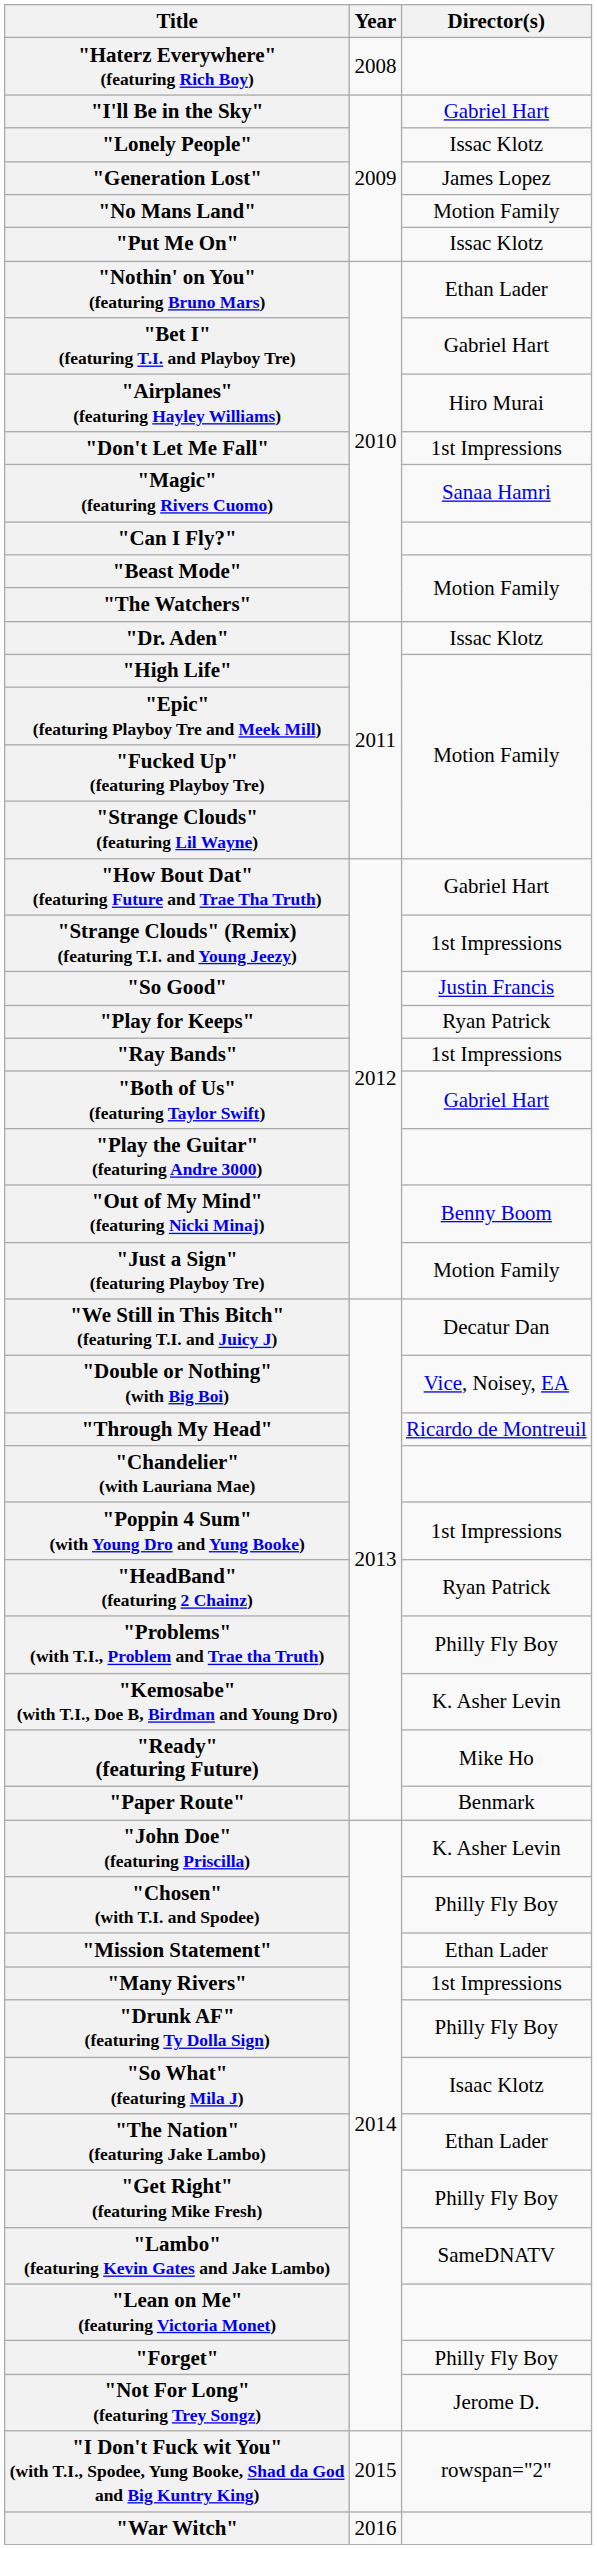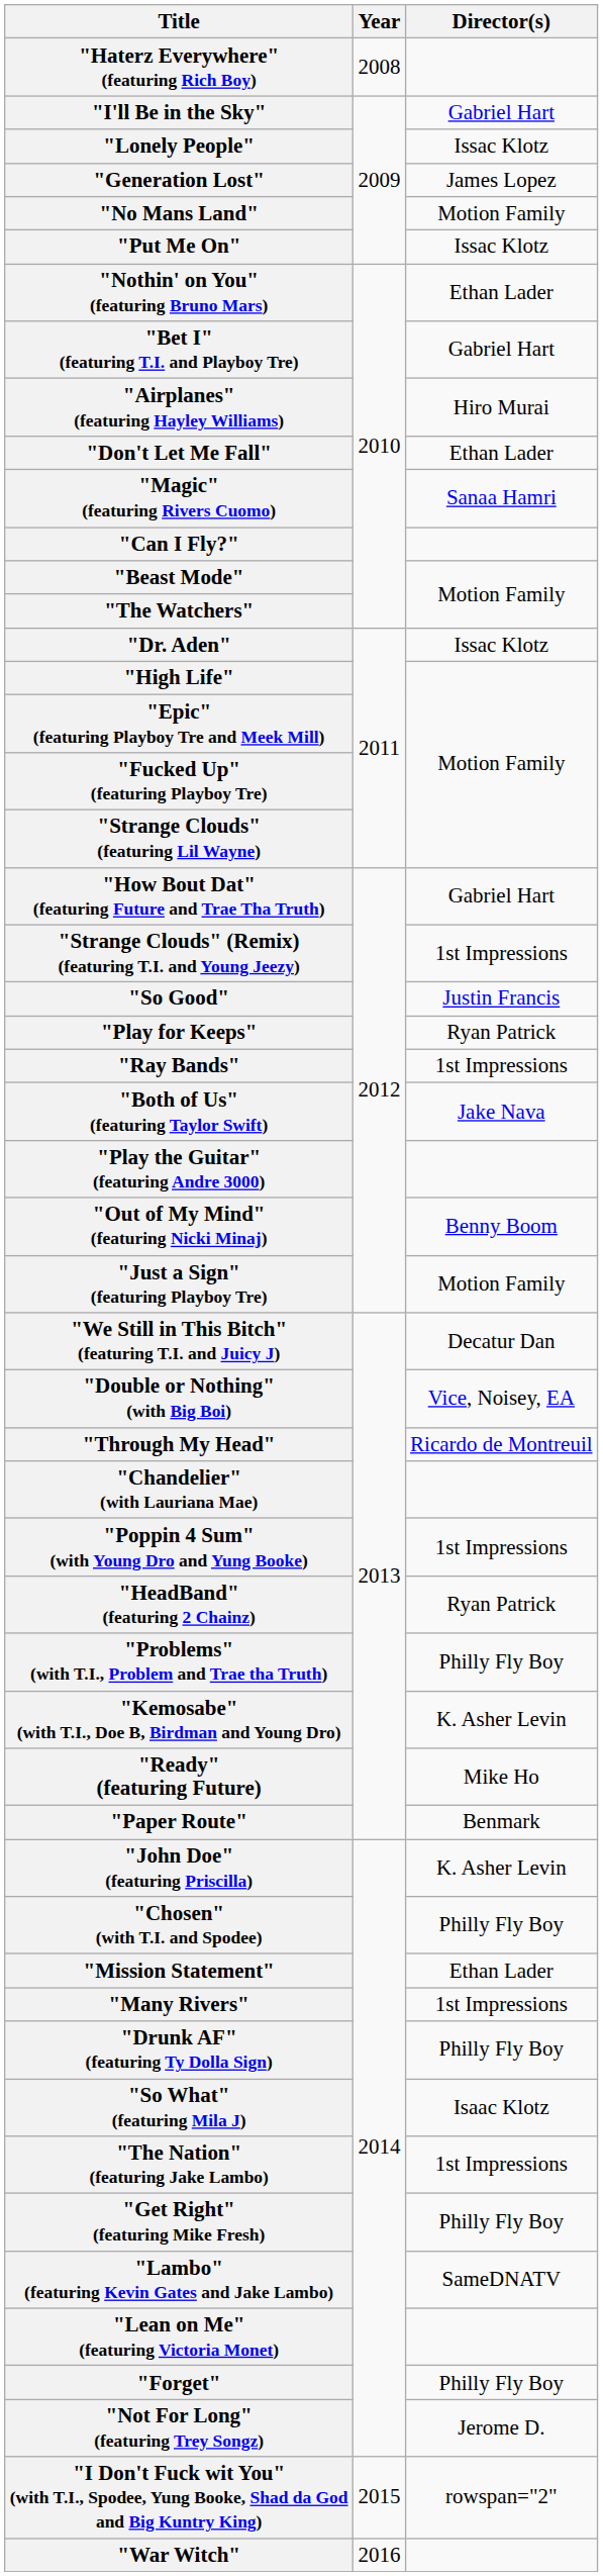"Don't Let Me Fall" | Director(s): 1st Impressions -> Ethan Lader
"Both of Us" (featuring Taylor Swift) | Director(s): Gabriel Hart -> Jake Nava
"The Nation" (featuring Jake Lambo) | Director(s): Ethan Lader -> 1st Impressions
